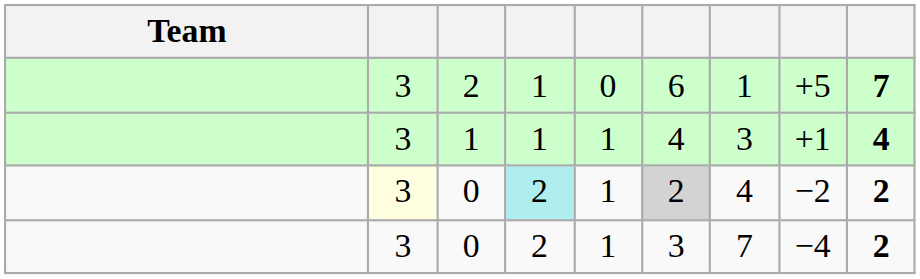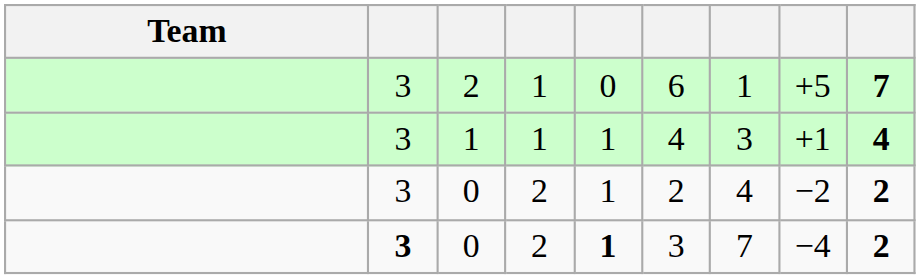row 4 | column 2: lightyellow background -> no background
row 4 | column 4: paleturquoise background -> no background
row 4 | column 6: lightgrey background -> no background
row 5 | column 2: normal -> bold
row 5 | column 5: normal -> bold
